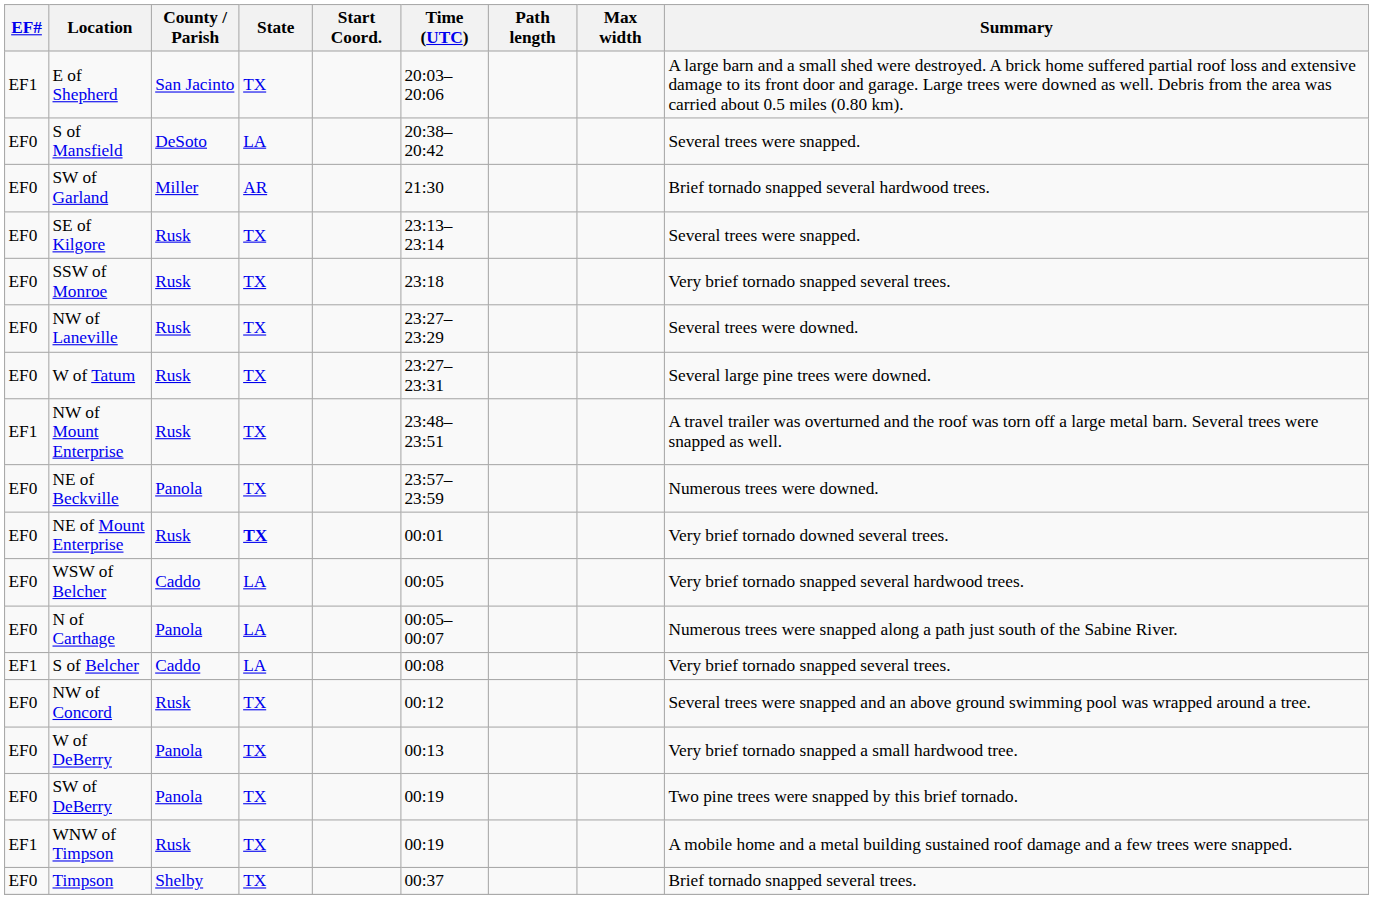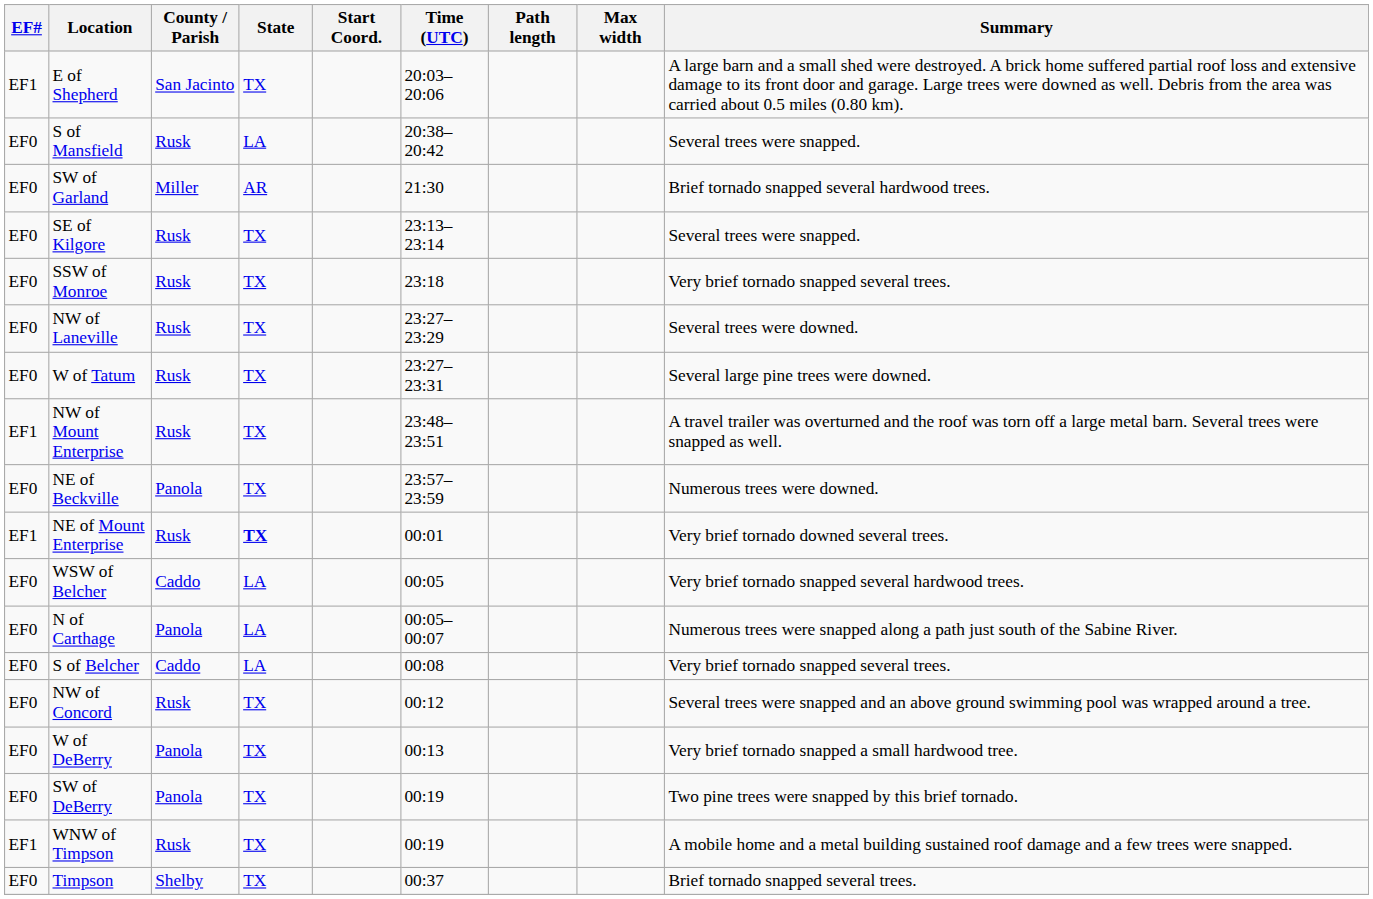S of Mansfield | County / Parish: DeSoto -> Rusk
NE of Mount Enterprise | EF#: EF0 -> EF1
S of Belcher | EF#: EF1 -> EF0
